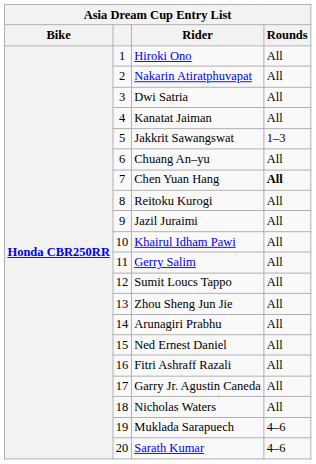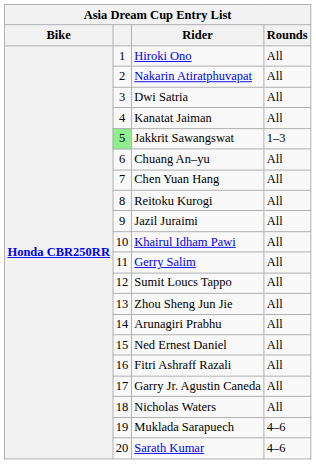Jakkrit Sawangswat | column 2: no background -> lightgreen background
Chen Yuan Hang | Rounds: bold -> normal
